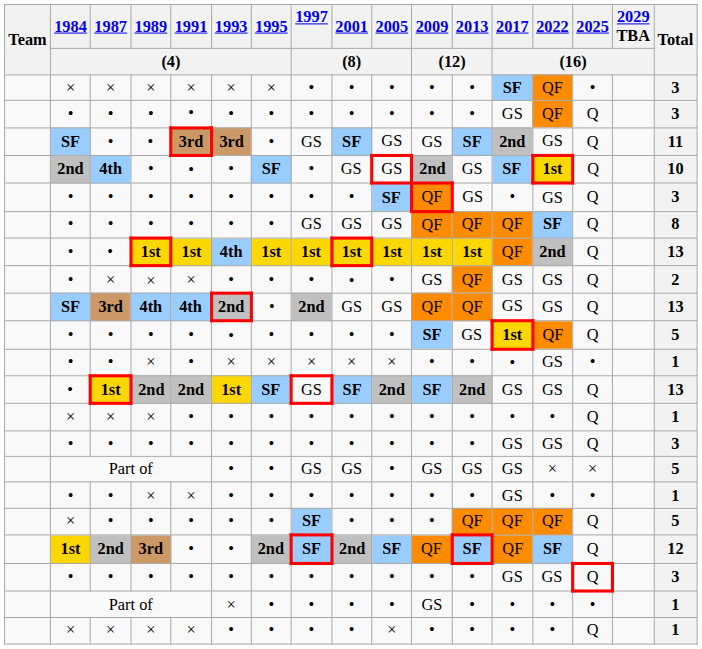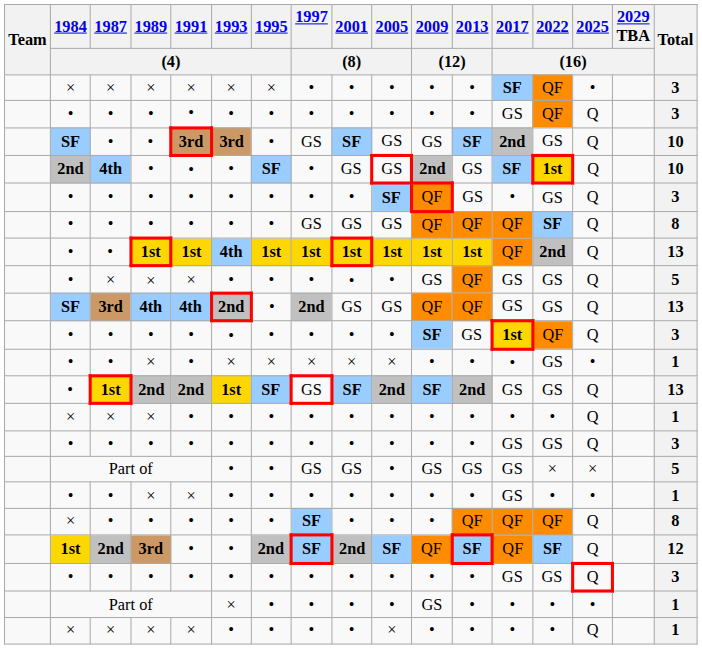row 5 | Total: 11 -> 10
row 10 | Total: 2 -> 5
row 12 | Total: 5 -> 3
row 19 | Total: 5 -> 8
